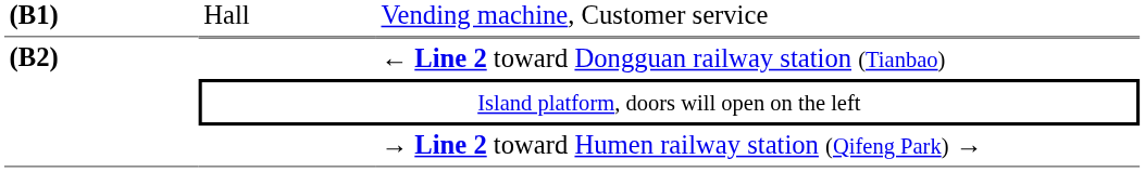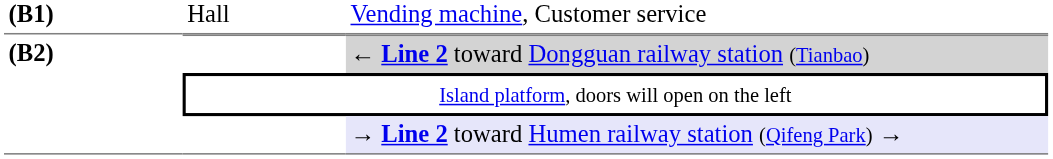← Line 2 toward Dongguan railway station (Tianbao) | column 3: no background -> lightgrey background
→ Line 2 toward Humen railway station (Qifeng Park) → | column 3: no background -> lavender background
